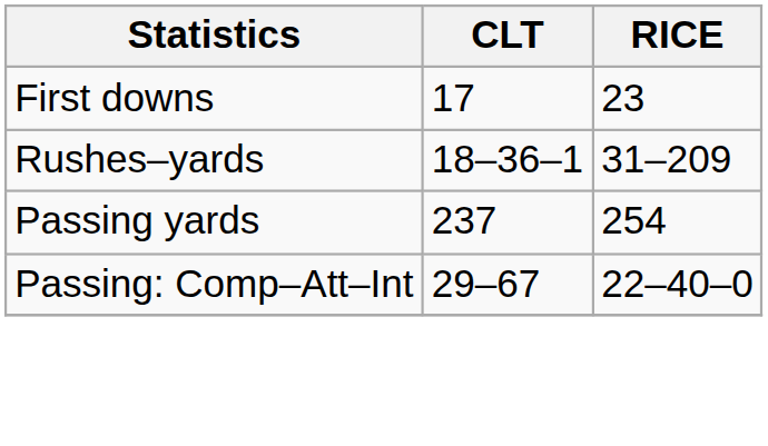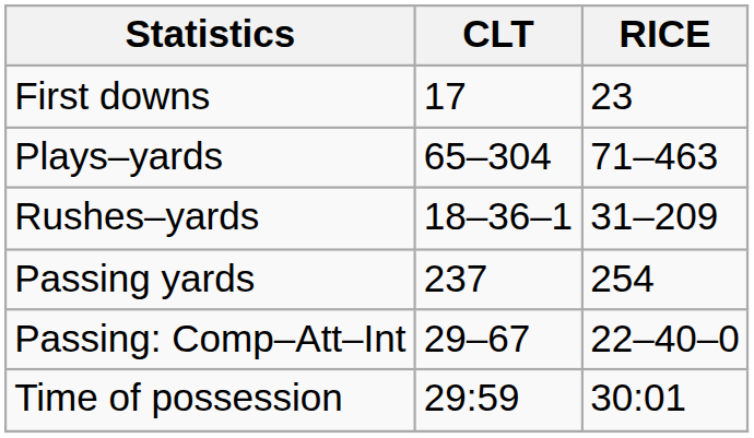+ row: Plays–yards | 65–304 | 71–463
+ row: Time of possession | 29:59 | 30:01
